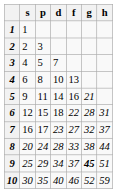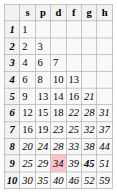row 4 | p: 5 -> 6
row 6 | p: 11 -> 13
row 8 | p: 17 -> 19
row 8 | f: 27 -> 25
row 10 | d: no background -> pink background
row 10 | f: 37 -> 39
